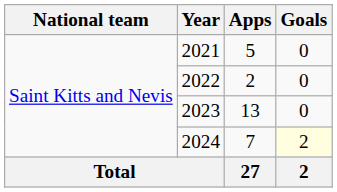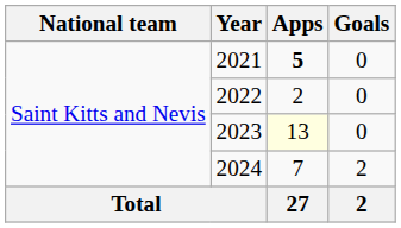2021 | Apps: normal -> bold
2023 | Apps: no background -> lightyellow background
2024 | Goals: lightyellow background -> no background
